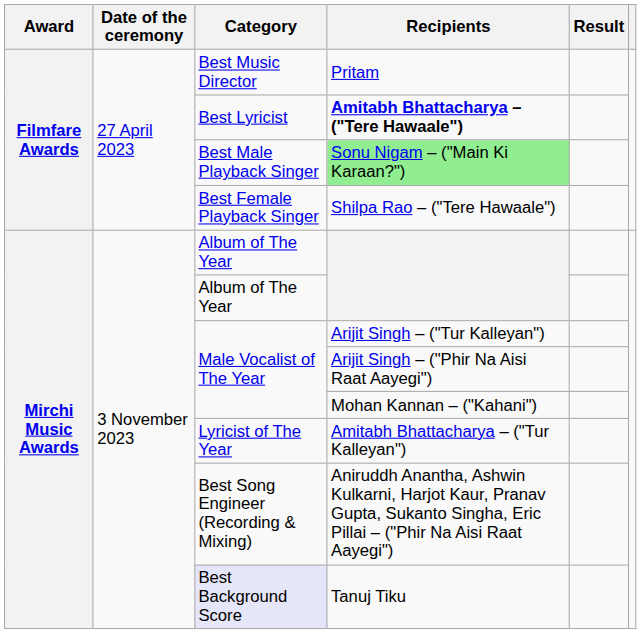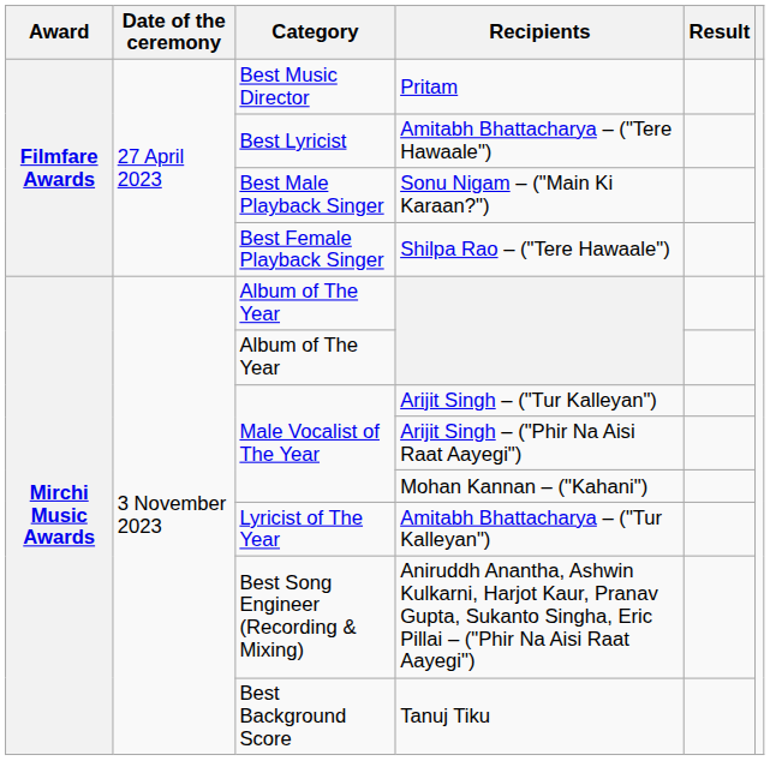Amitabh Bhattacharya – ("Tere Hawaale") | Recipients: bold -> normal
Sonu Nigam – ("Main Ki Karaan?") | Recipients: lightgreen background -> no background
Tanuj Tiku | Category: lavender background -> no background
